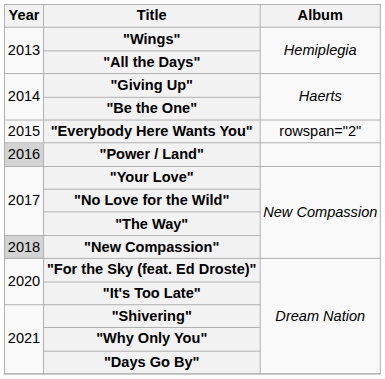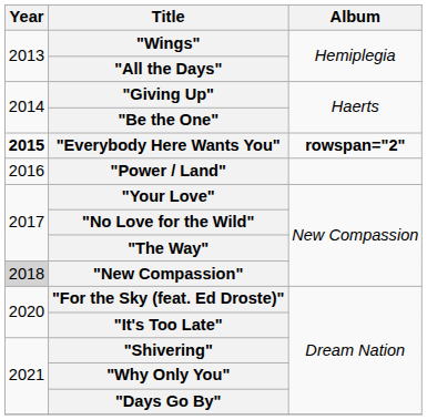"Everybody Here Wants You" | Year: normal -> bold
"Everybody Here Wants You" | Album: normal -> bold
"Power / Land" | Year: lightgrey background -> no background
